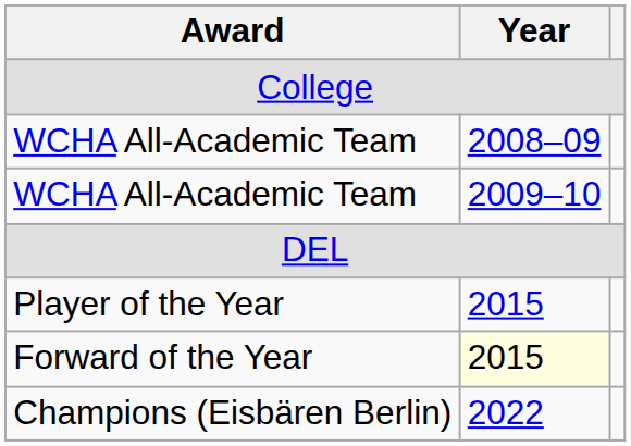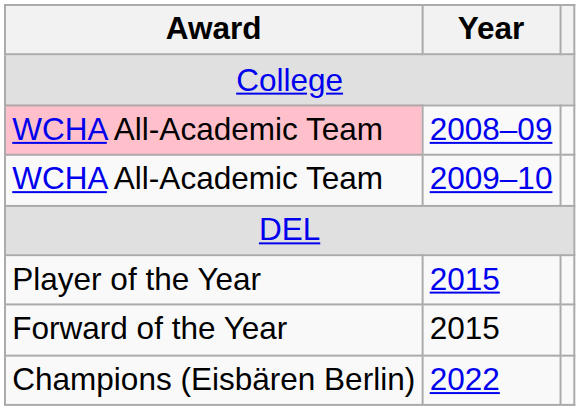WCHA All-Academic Team / 2008–09 | Award: no background -> pink background
Forward of the Year | Year: lightyellow background -> no background
